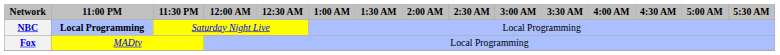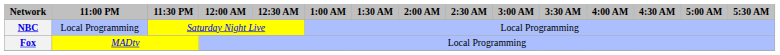NBC | 11:00 PM: bold -> normal
